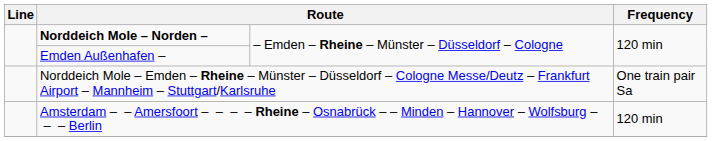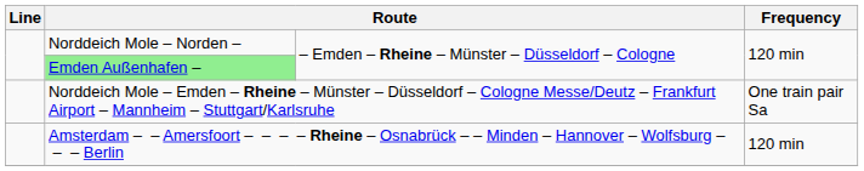Norddeich Mole – Norden – | column 2: bold -> normal
Emden Außenhafen – | column 2: no background -> lightgreen background
